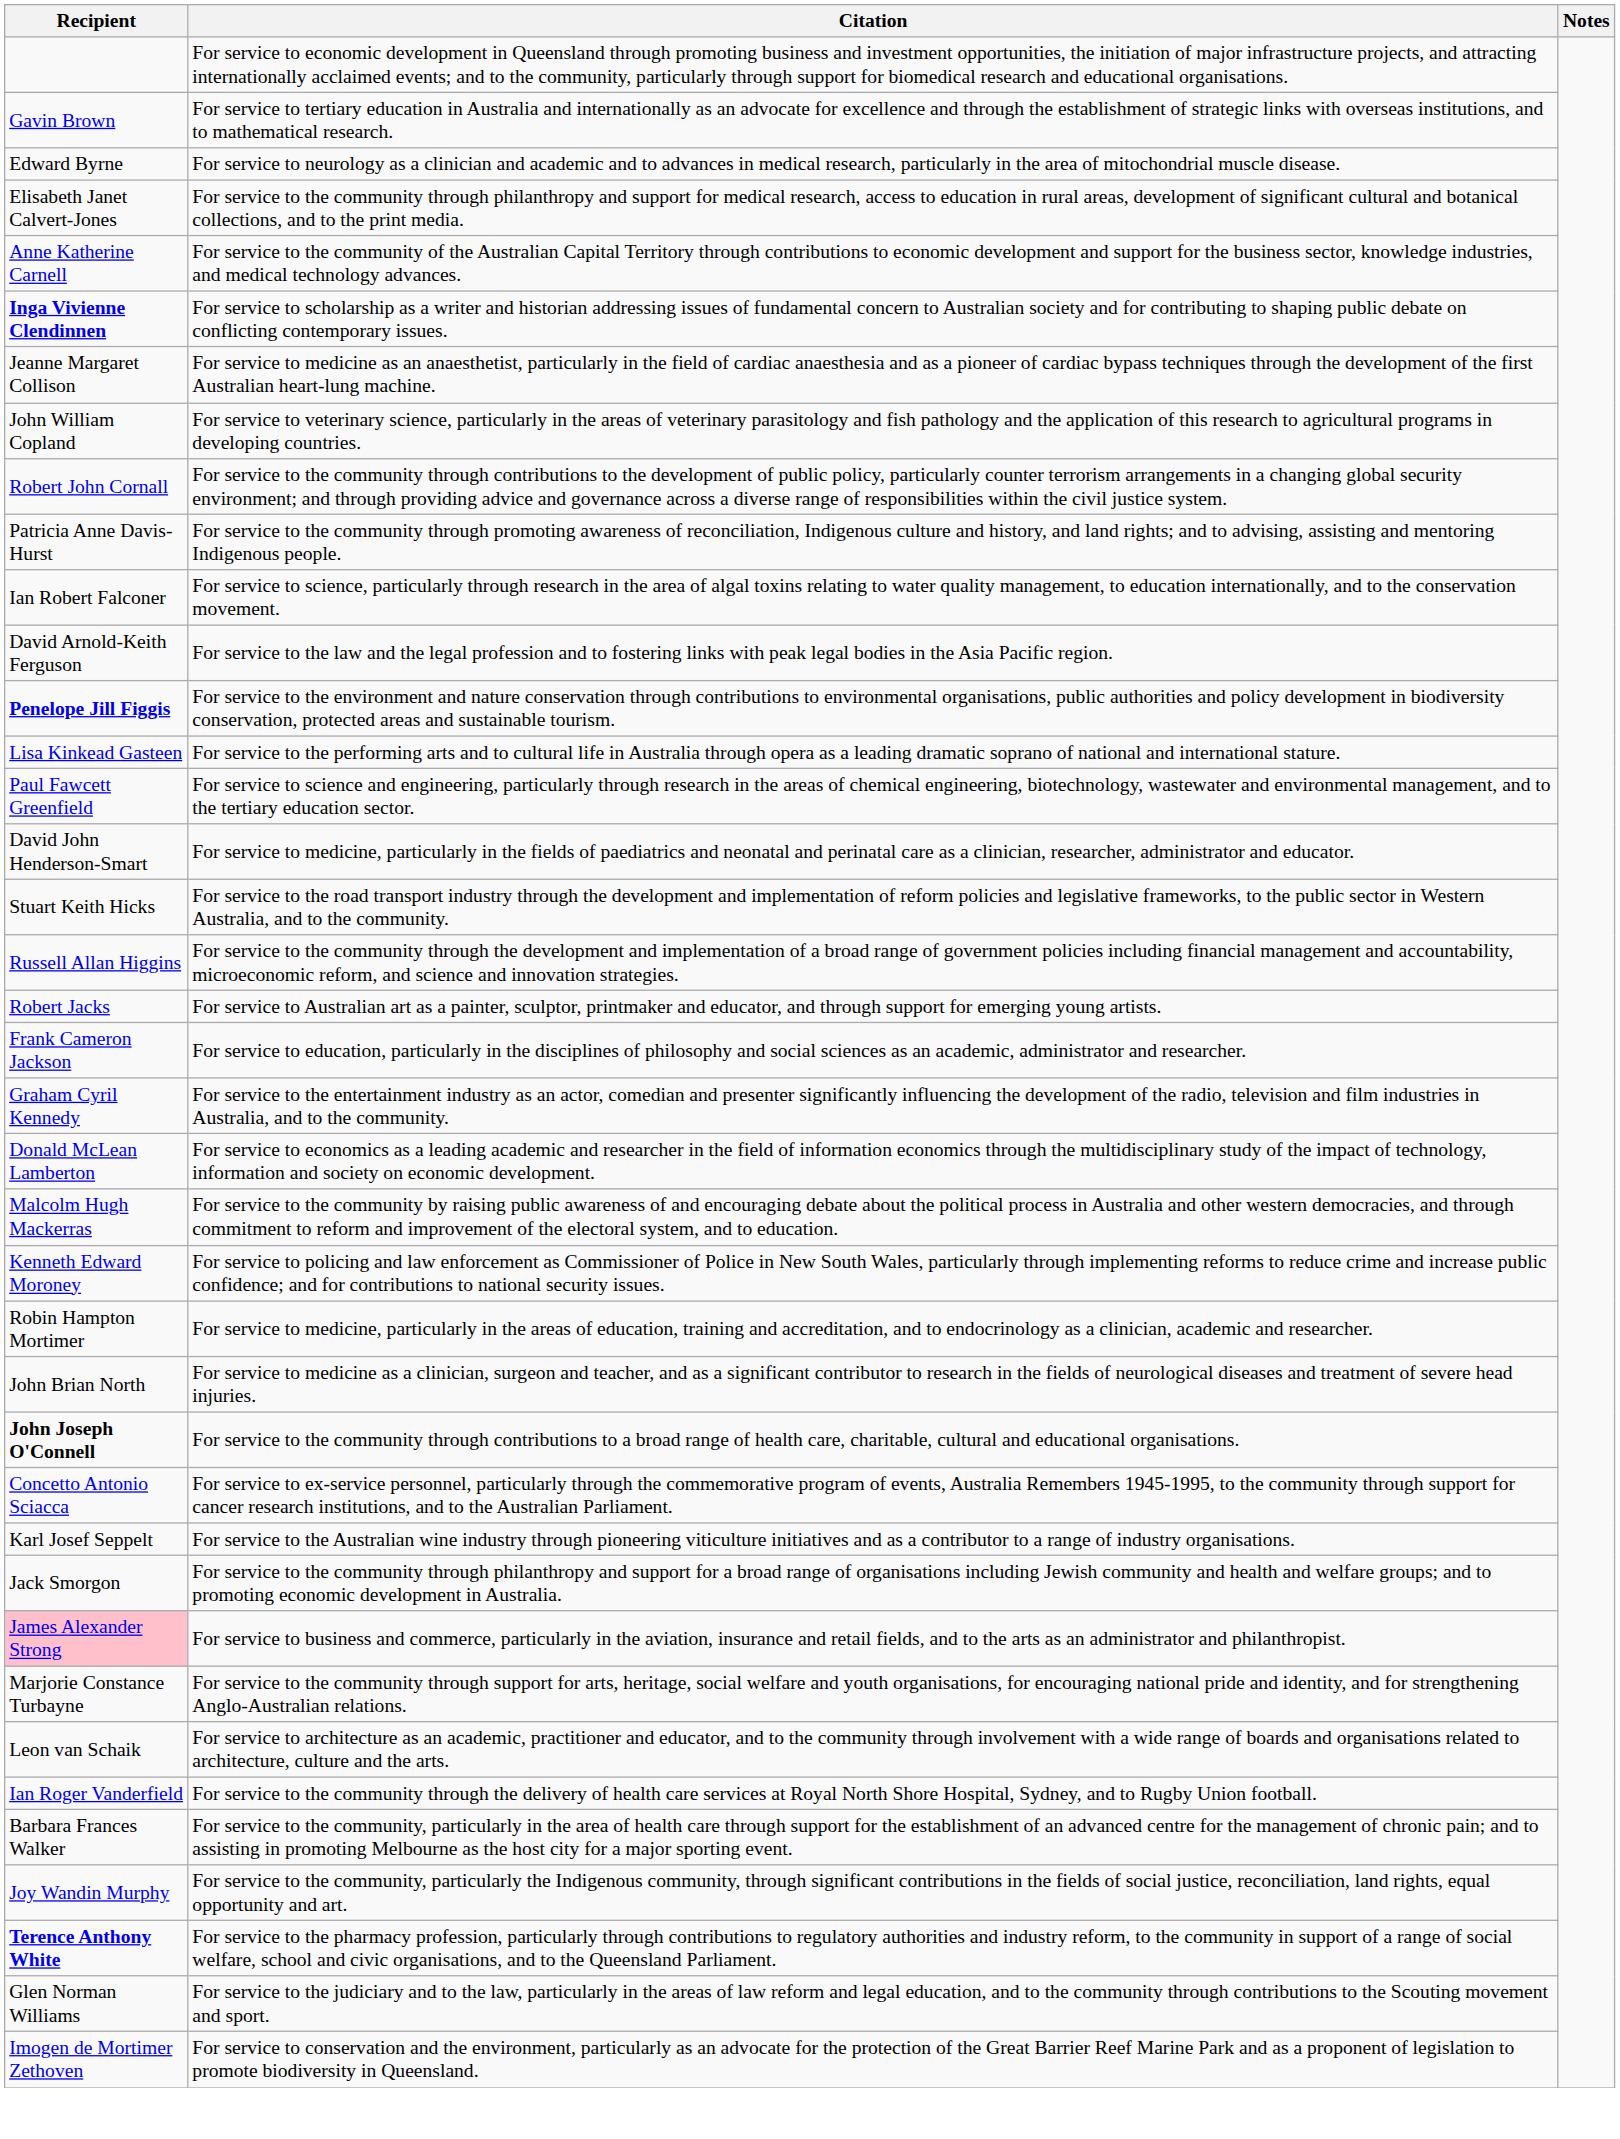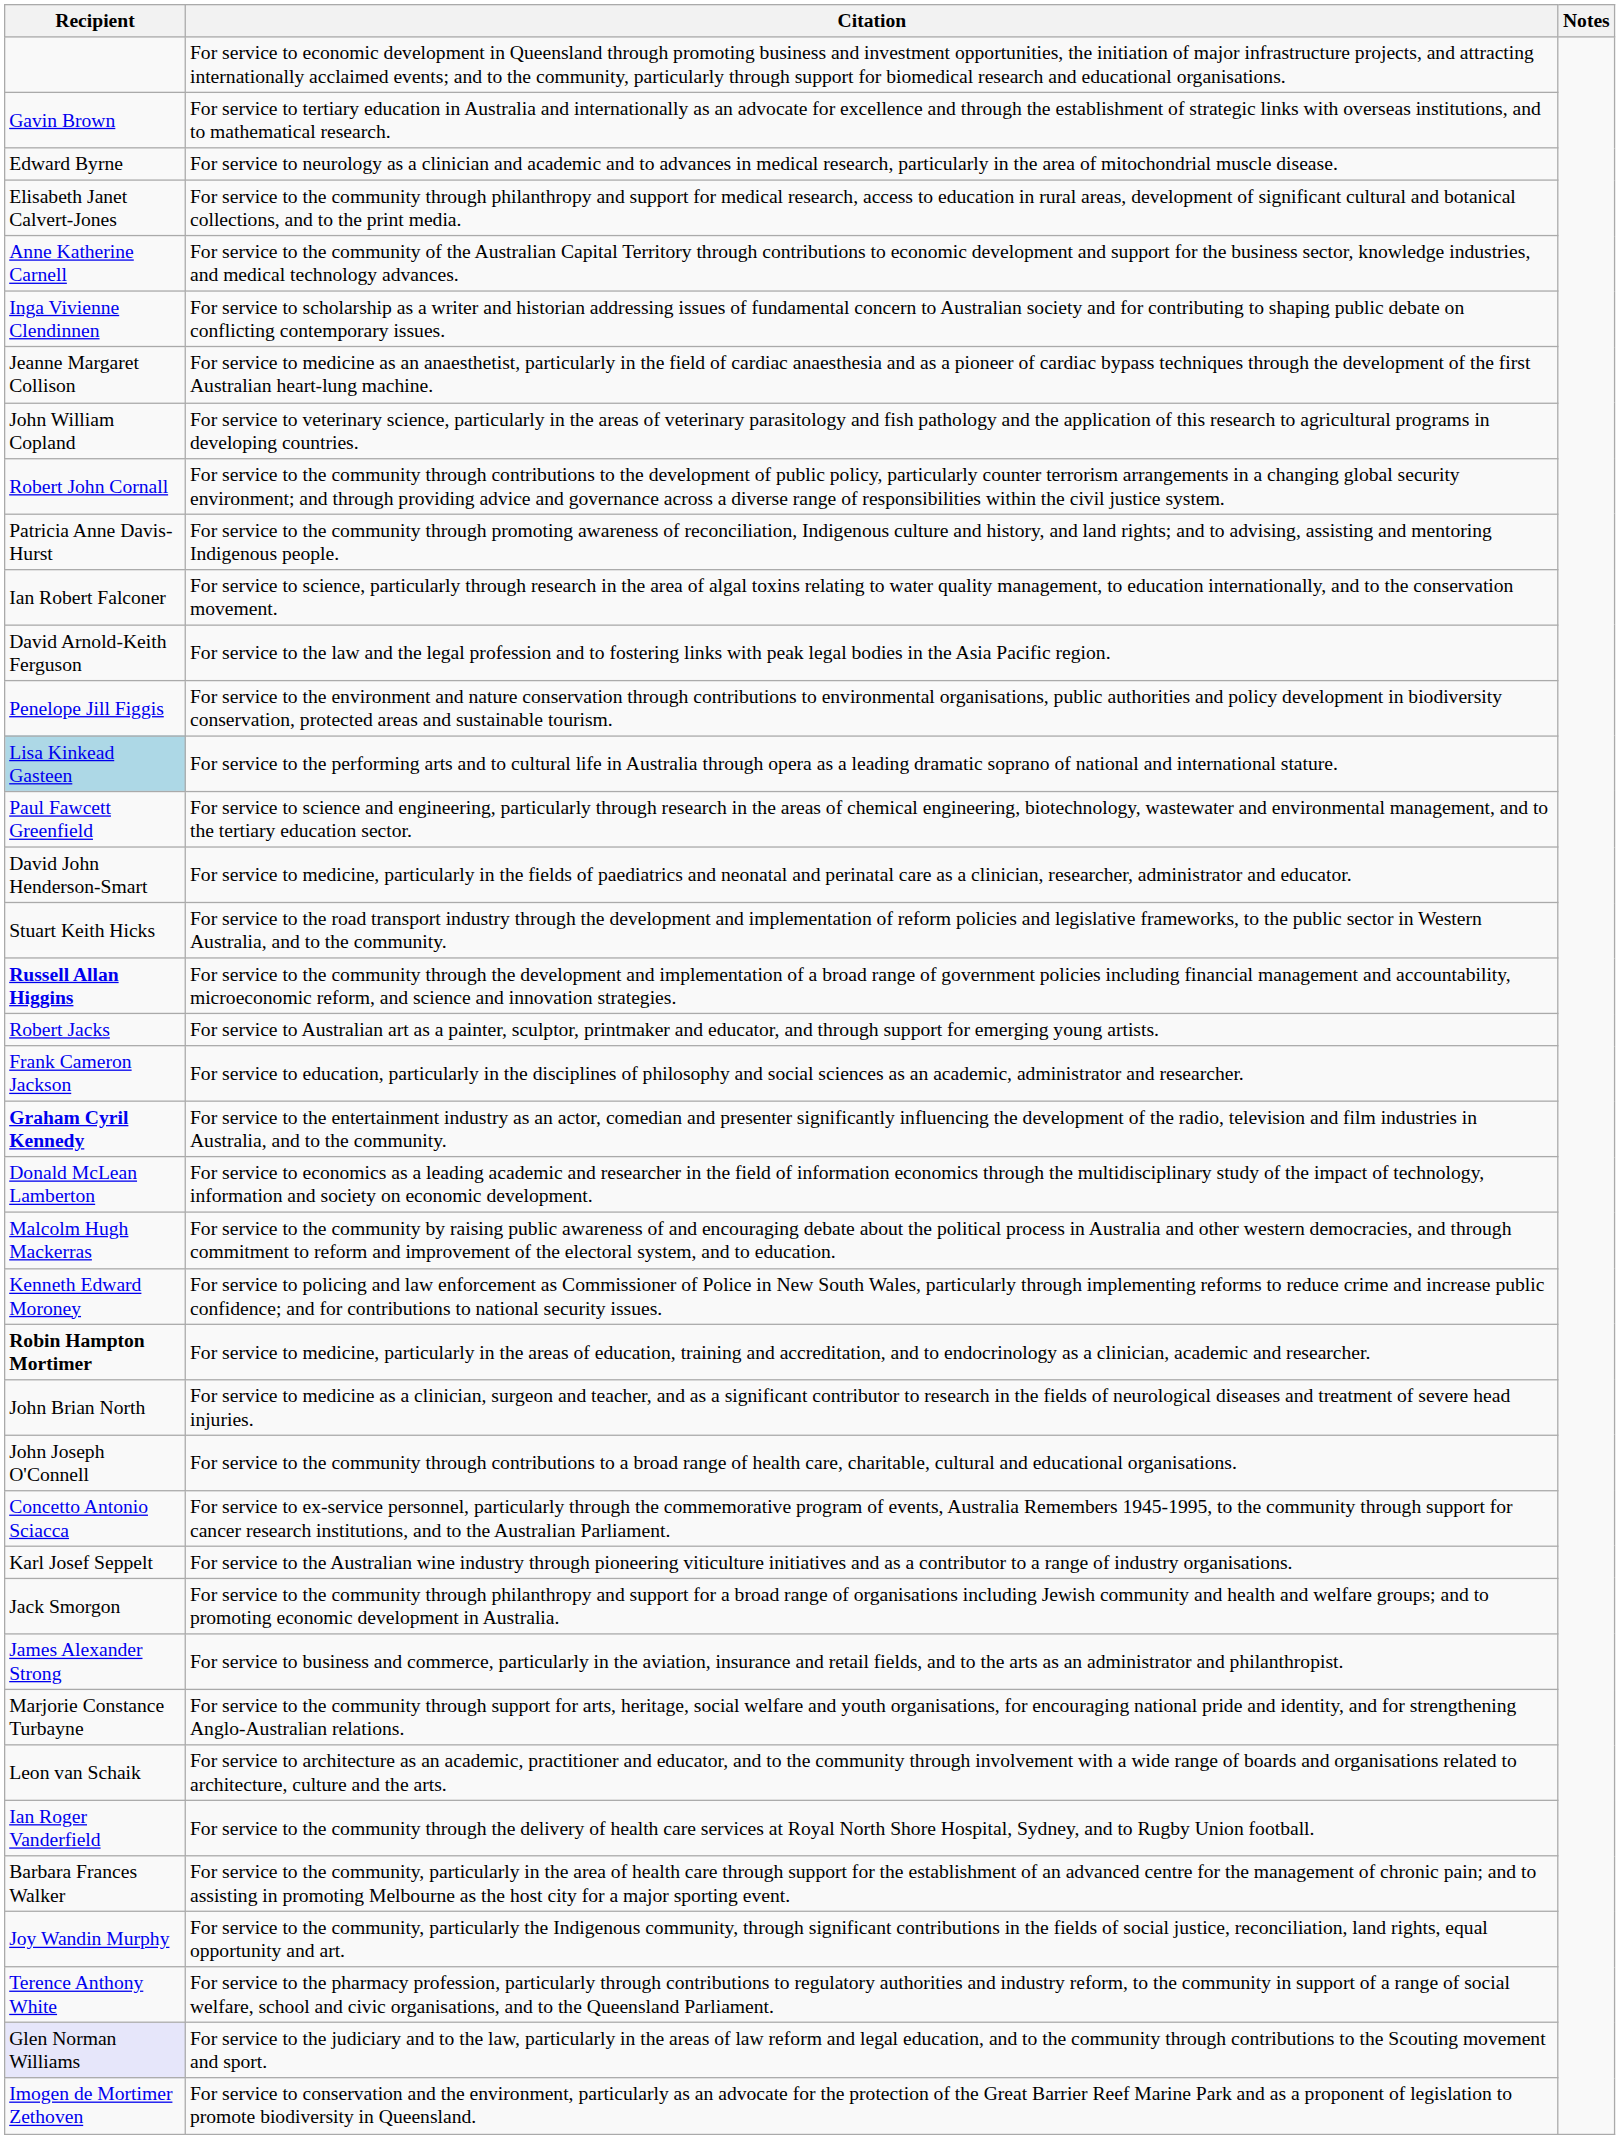Inga Vivienne Clendinnen | Recipient: bold -> normal
Penelope Jill Figgis | Recipient: bold -> normal
Lisa Kinkead Gasteen | Recipient: no background -> lightblue background
Russell Allan Higgins | Recipient: normal -> bold
Graham Cyril Kennedy | Recipient: normal -> bold
Robin Hampton Mortimer | Recipient: normal -> bold
John Joseph O'Connell | Recipient: bold -> normal
James Alexander Strong | Recipient: pink background -> no background
Terence Anthony White | Recipient: bold -> normal
Glen Norman Williams | Recipient: no background -> lavender background
